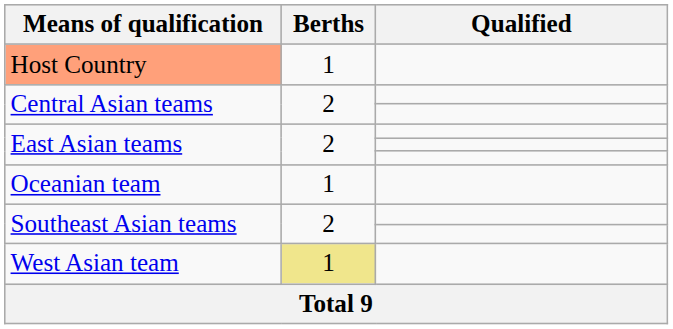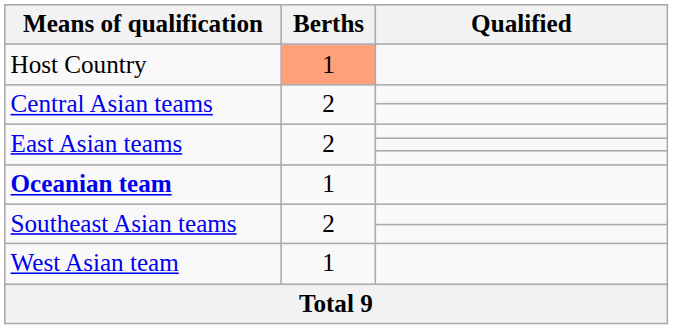Host Country | Means of qualification: lightsalmon background -> no background
Host Country | Berths: no background -> lightsalmon background
Oceanian team | Means of qualification: normal -> bold
West Asian team | Berths: khaki background -> no background
